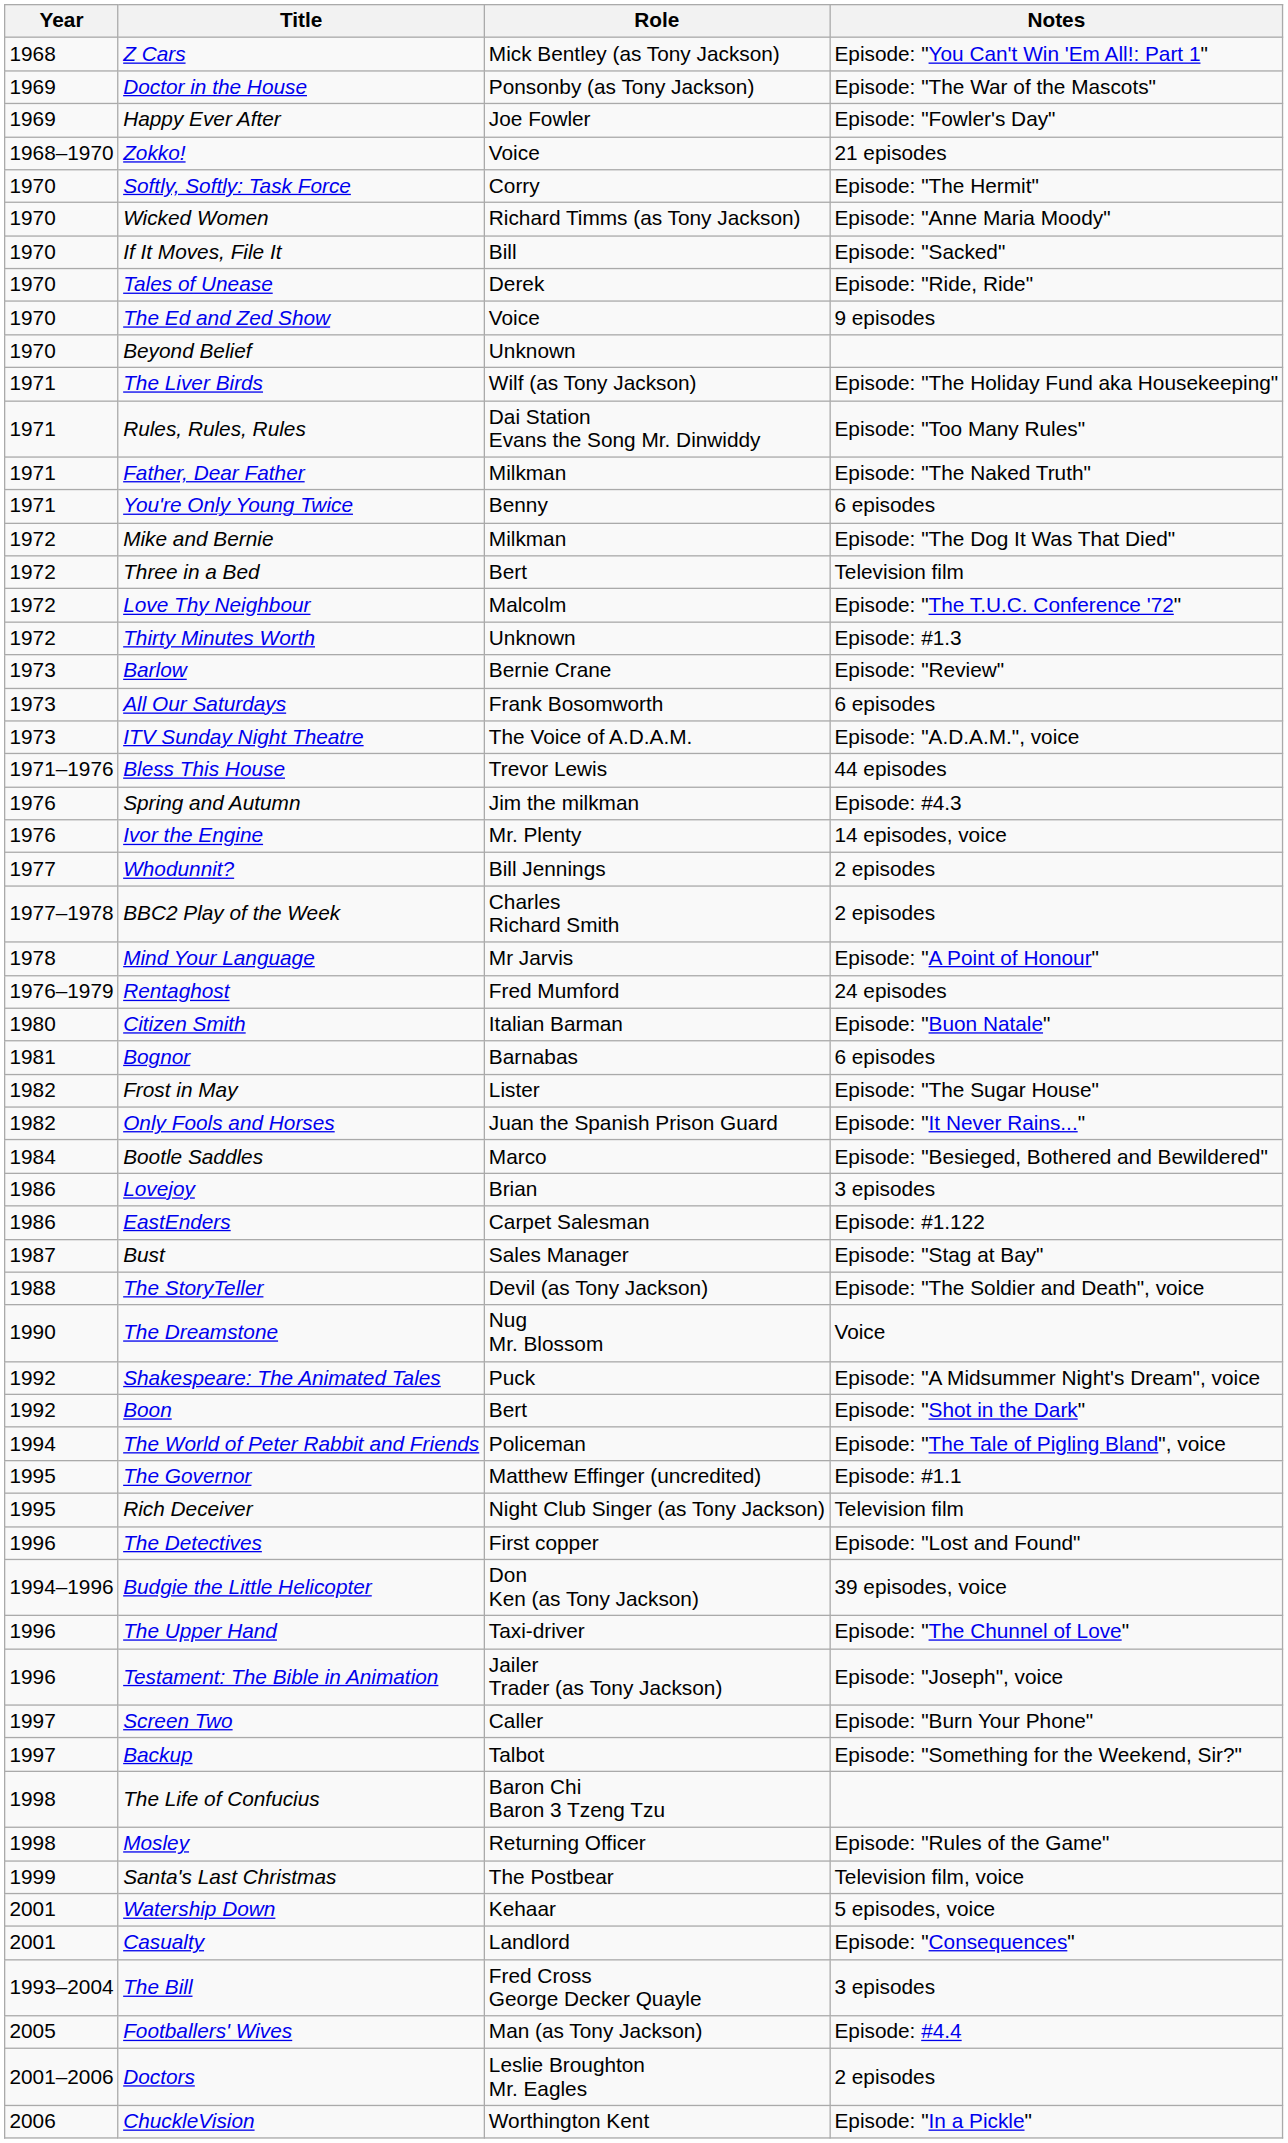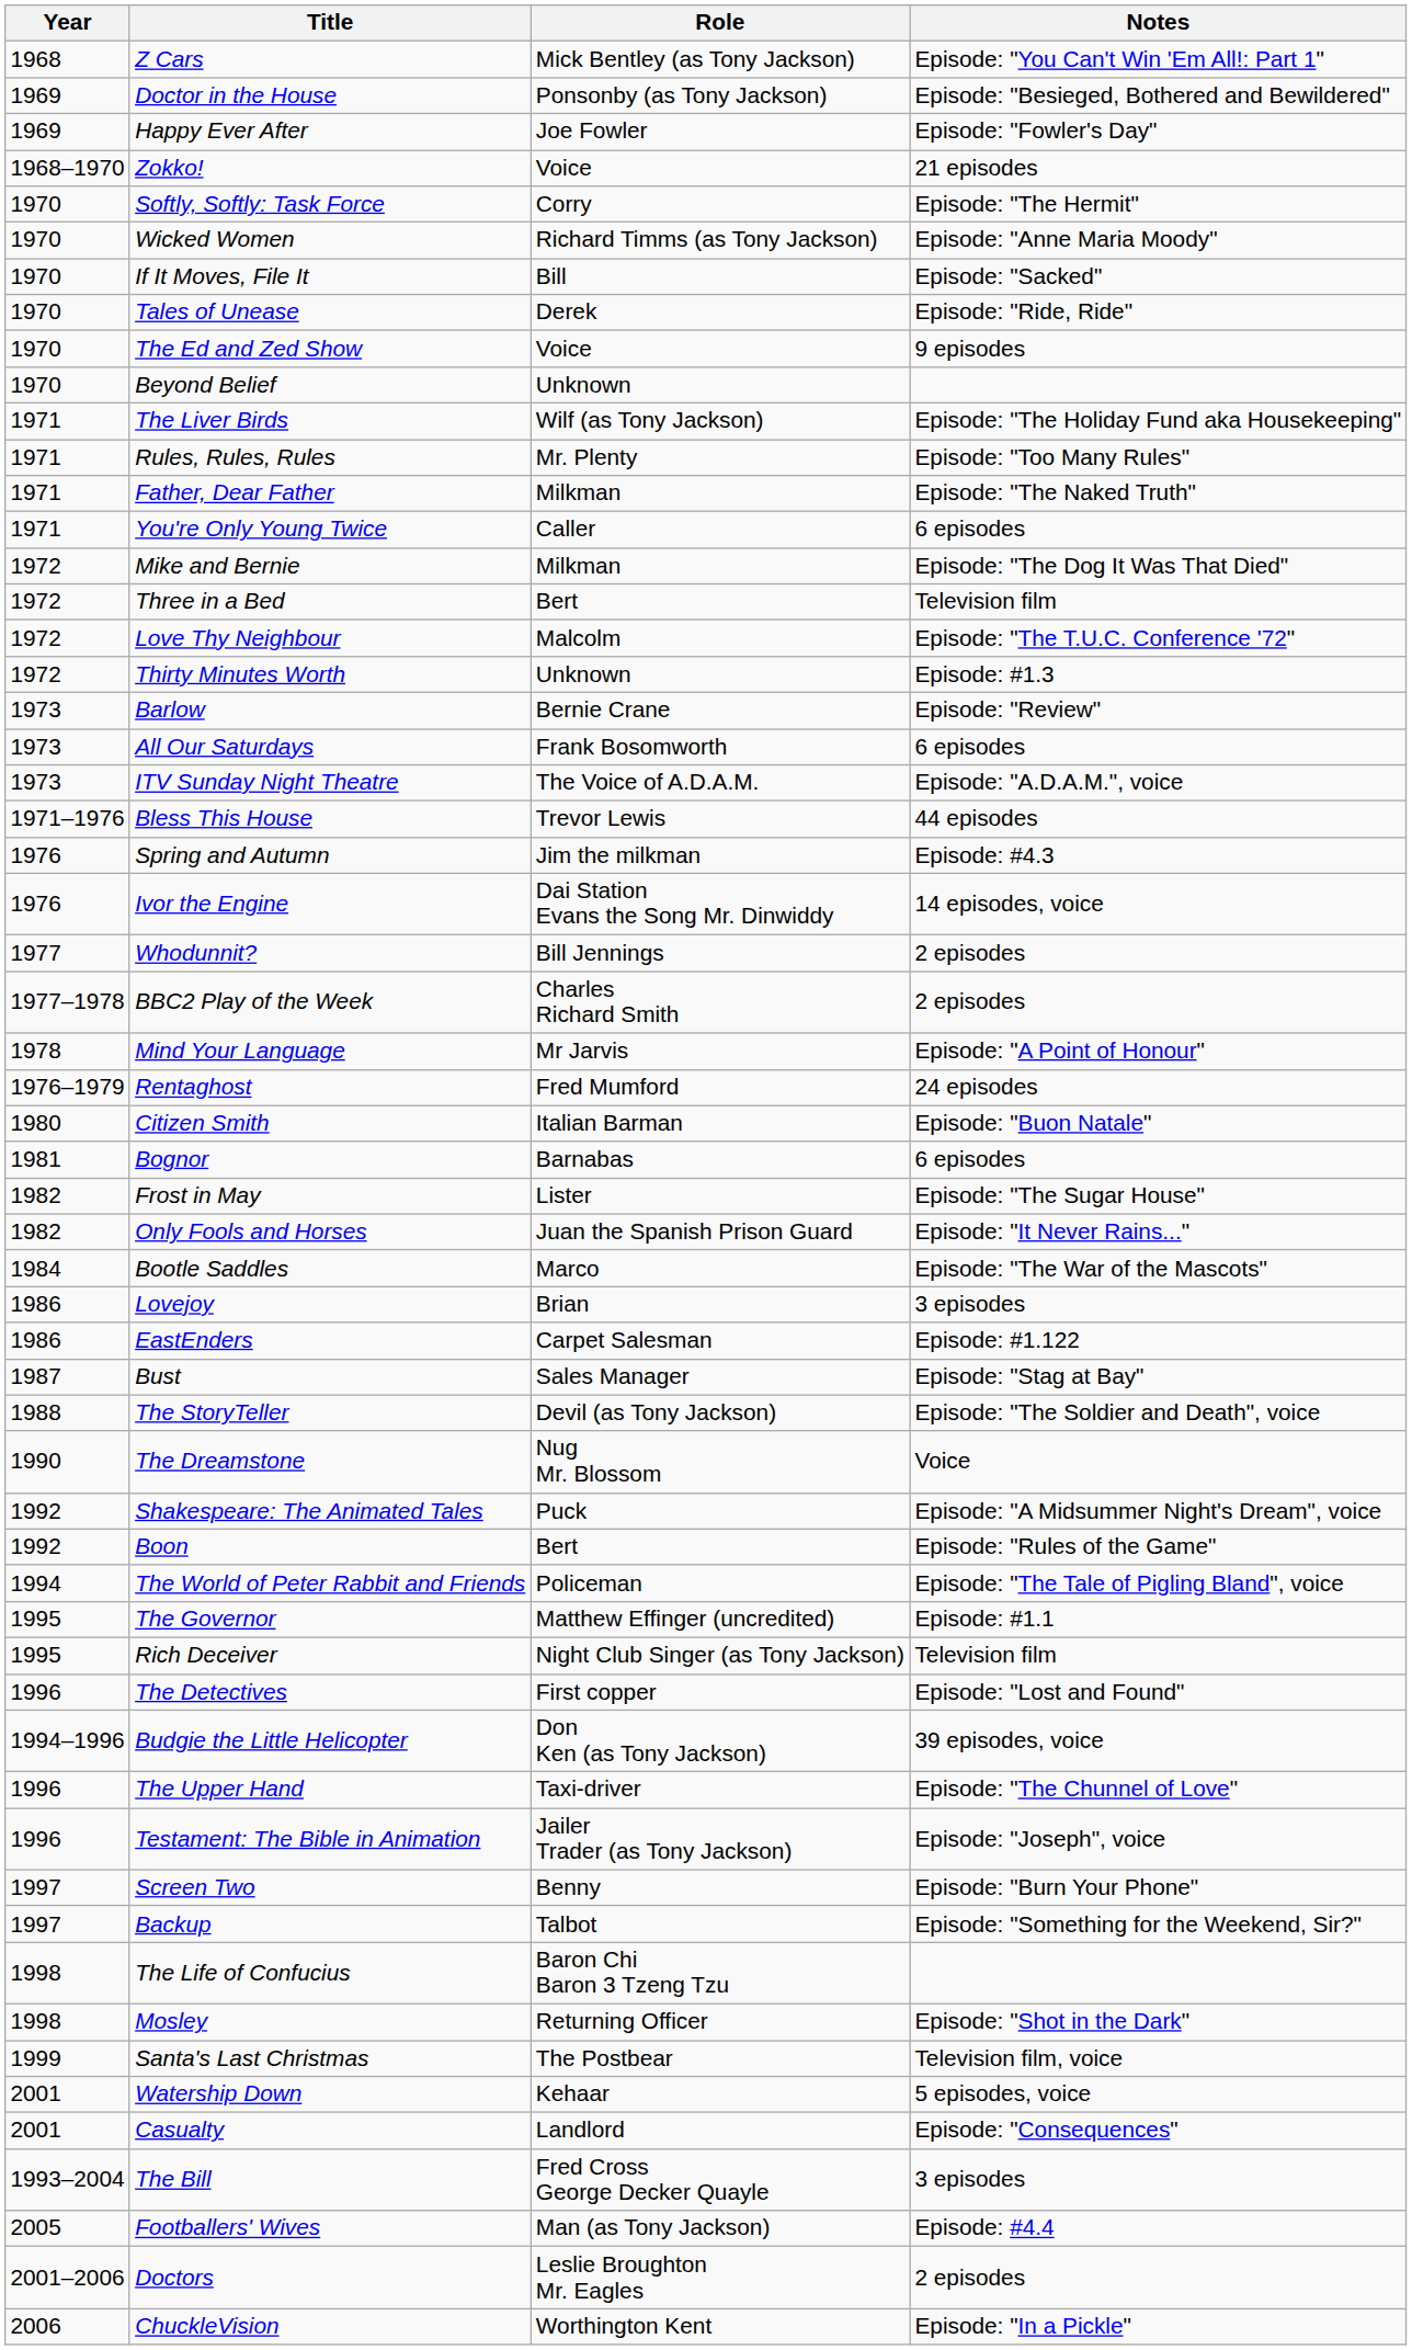Doctor in the House | Notes: Episode: "The War of the Mascots" -> Episode: "Besieged, Bothered and Bewildered"
Rules, Rules, Rules | Role: Dai Station Evans the Song Mr. Dinwiddy -> Mr. Plenty
You're Only Young Twice | Role: Benny -> Caller
Ivor the Engine | Role: Mr. Plenty -> Dai Station Evans the Song Mr. Dinwiddy
Bootle Saddles | Notes: Episode: "Besieged, Bothered and Bewildered" -> Episode: "The War of the Mascots"
Boon | Notes: Episode: "Shot in the Dark" -> Episode: "Rules of the Game"
Screen Two | Role: Caller -> Benny
Mosley | Notes: Episode: "Rules of the Game" -> Episode: "Shot in the Dark"
